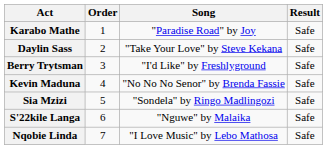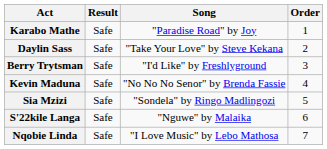columns swapped: Order <-> Result
